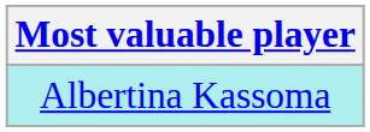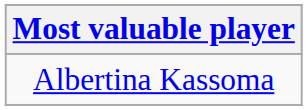row 2 | column 1: paleturquoise background -> no background
